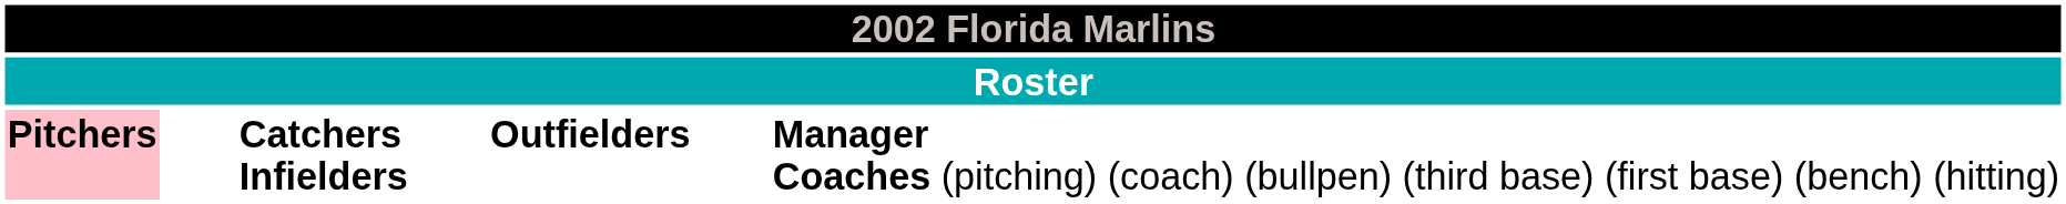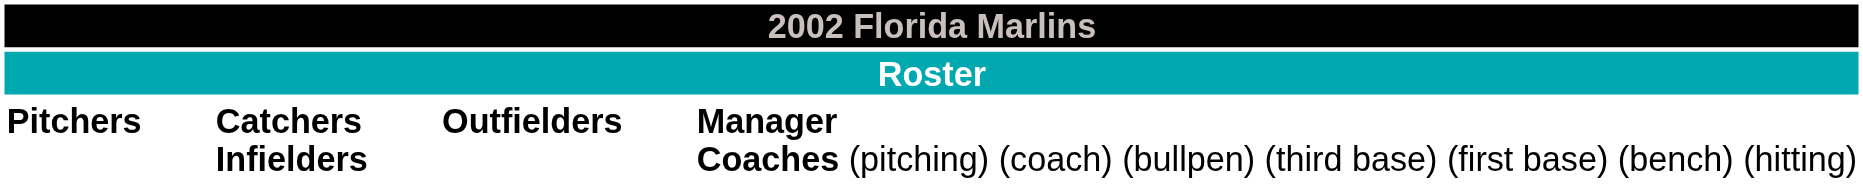Pitchers | column 1: pink background -> no background
